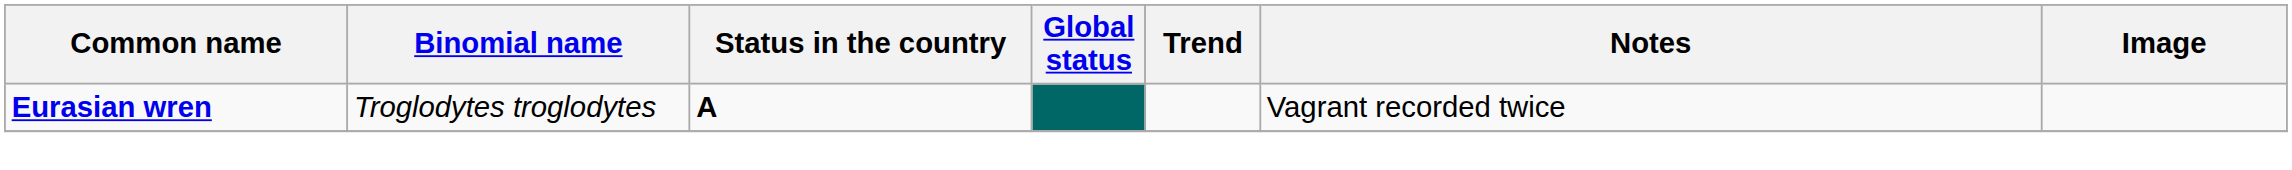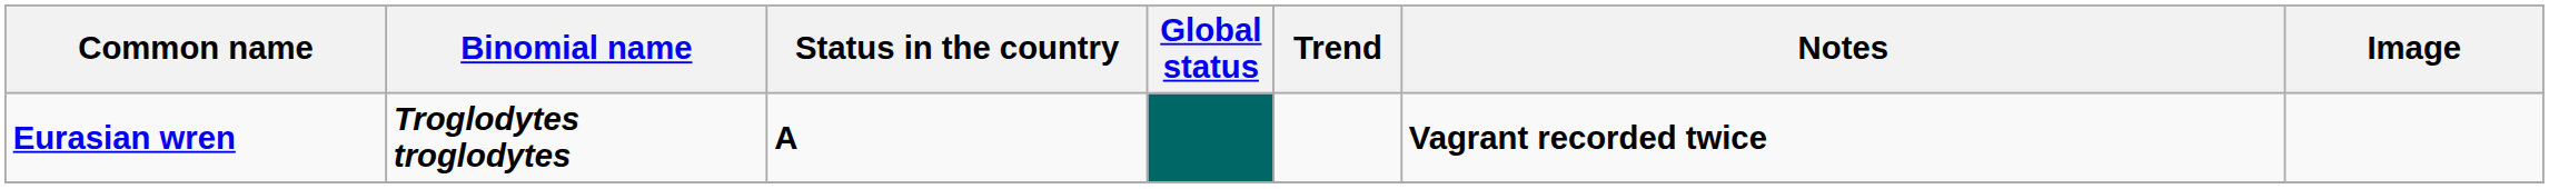Eurasian wren | Binomial name: normal -> bold
Eurasian wren | Notes: normal -> bold
